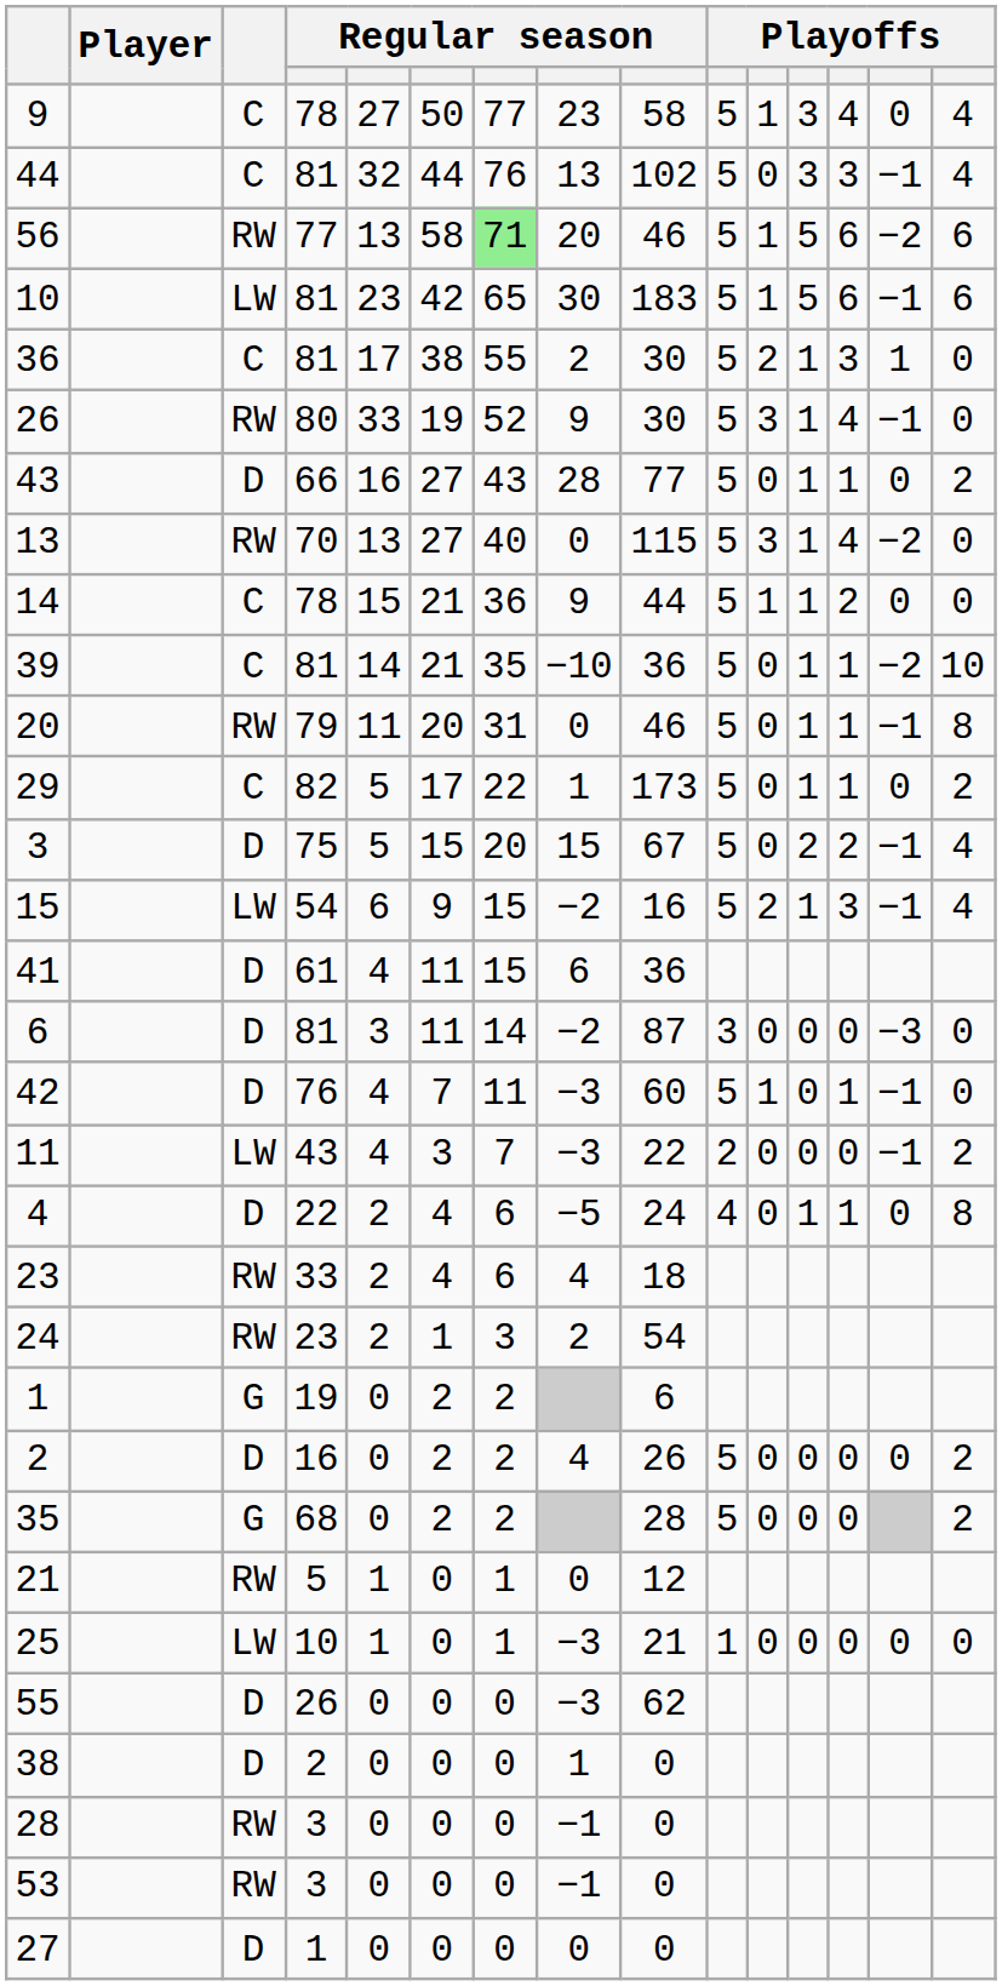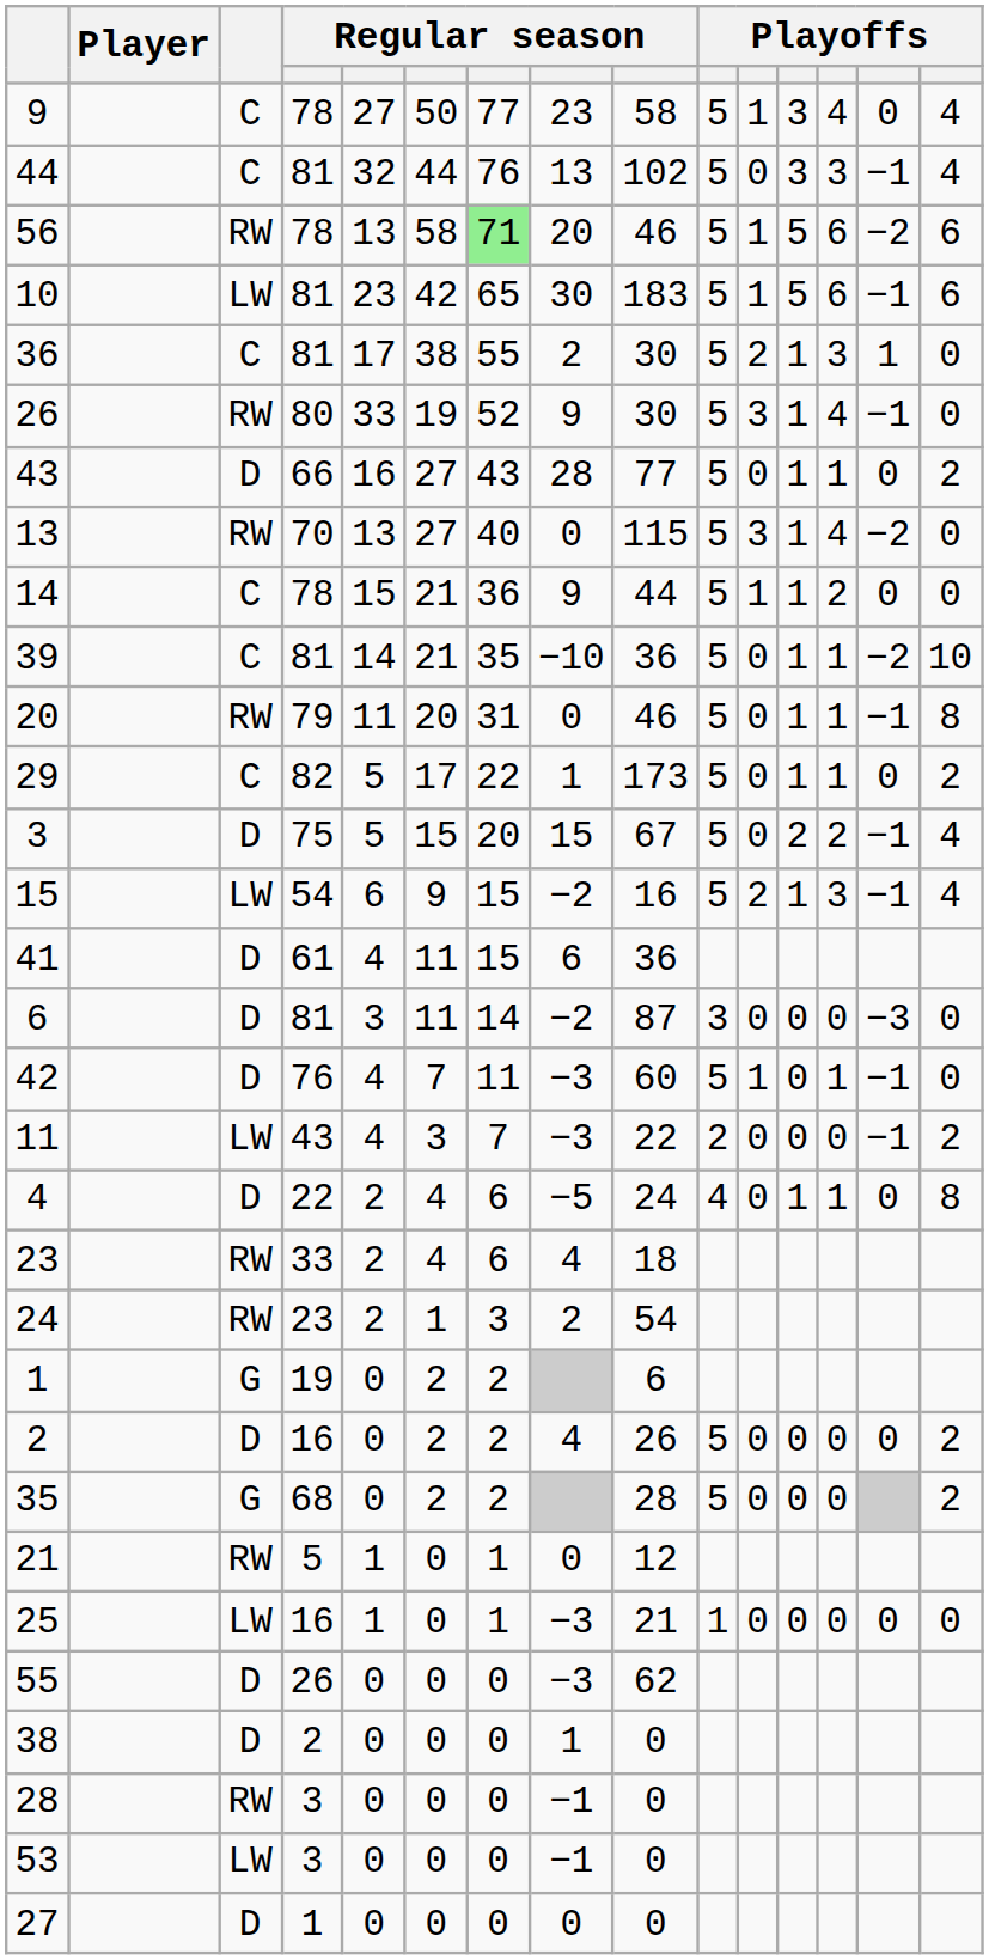56 | column 4: 77 -> 78
25 | column 4: 10 -> 16
53 | column 3: RW -> LW
